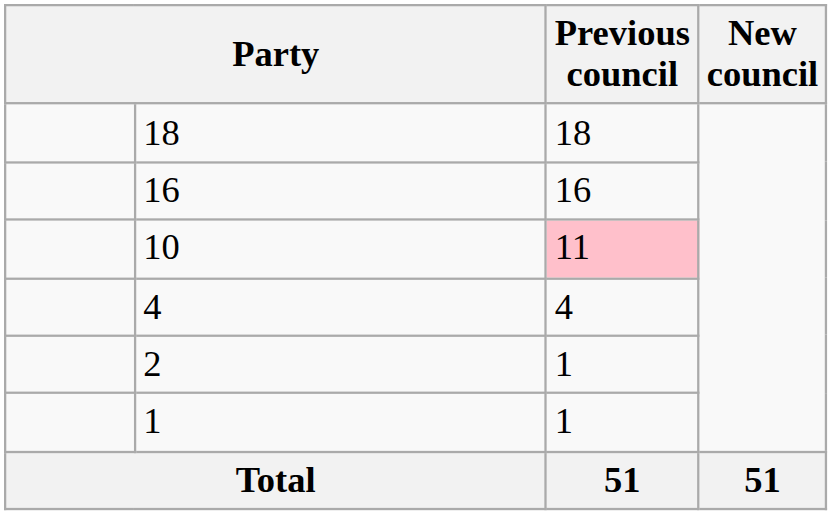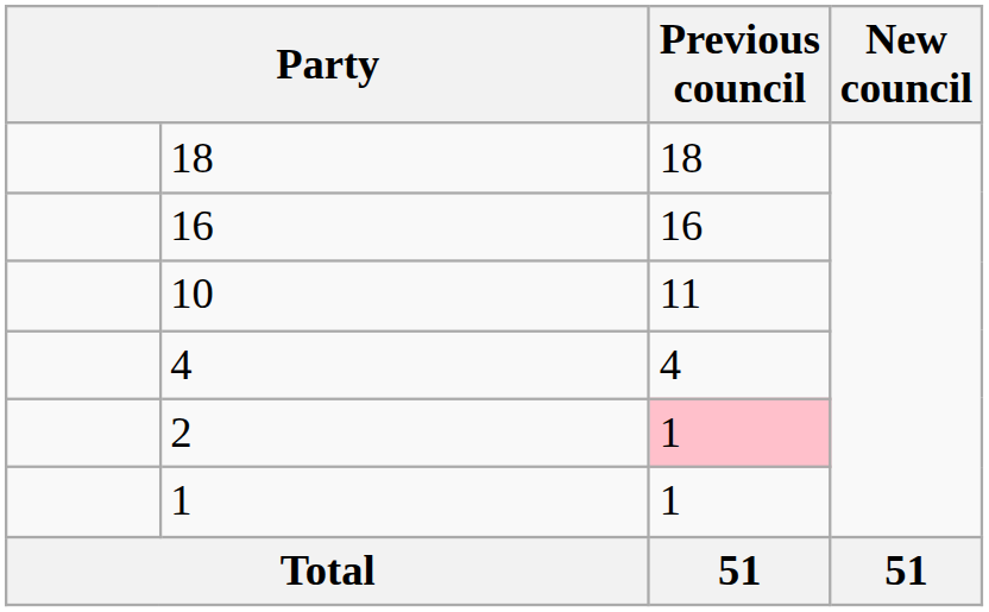10 | Previous council: pink background -> no background
2 | Previous council: no background -> pink background
